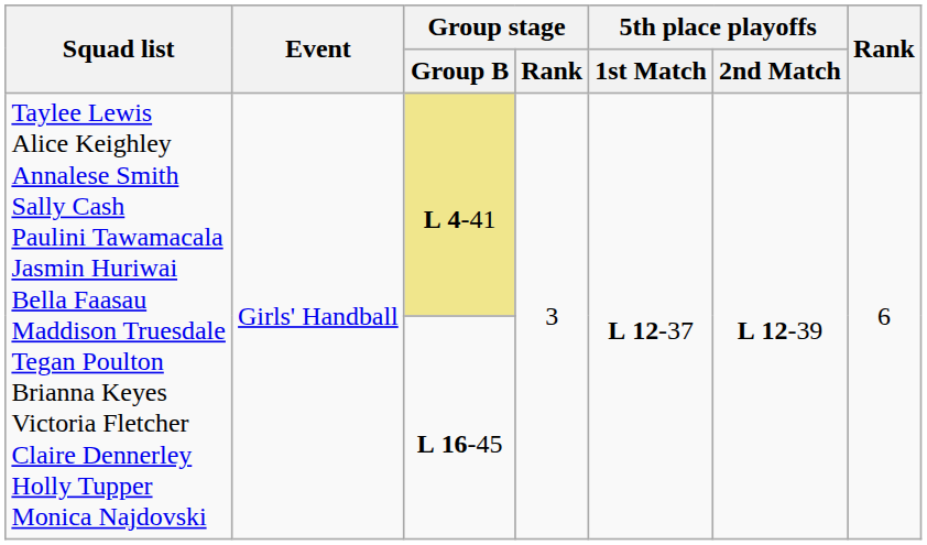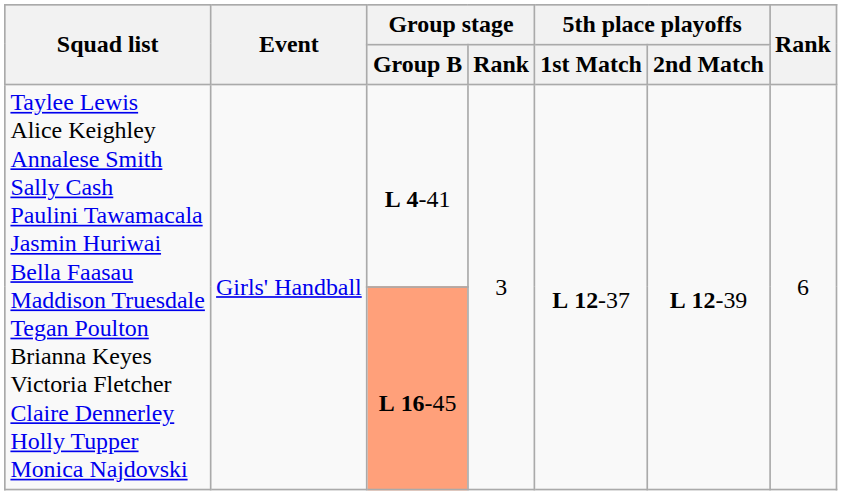L 4-41 | Group stage / Group B: khaki background -> no background
L 16-45 | Group stage / Group B: no background -> lightsalmon background
